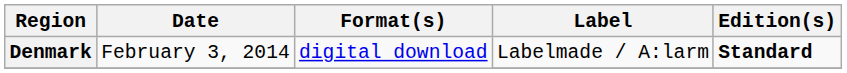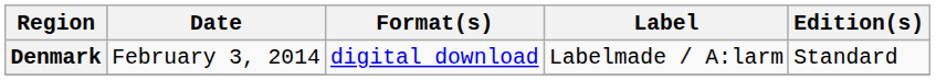Denmark | Edition(s): bold -> normal
